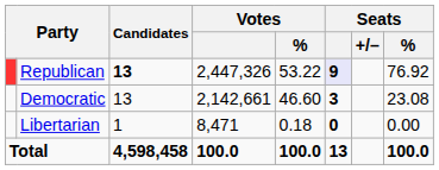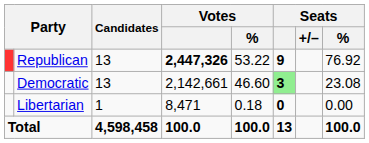Republican | Candidates: bold -> normal
Republican | Votes: normal -> bold
Republican | Seats: lavender background -> no background
Democratic | Seats: no background -> lightgreen background
